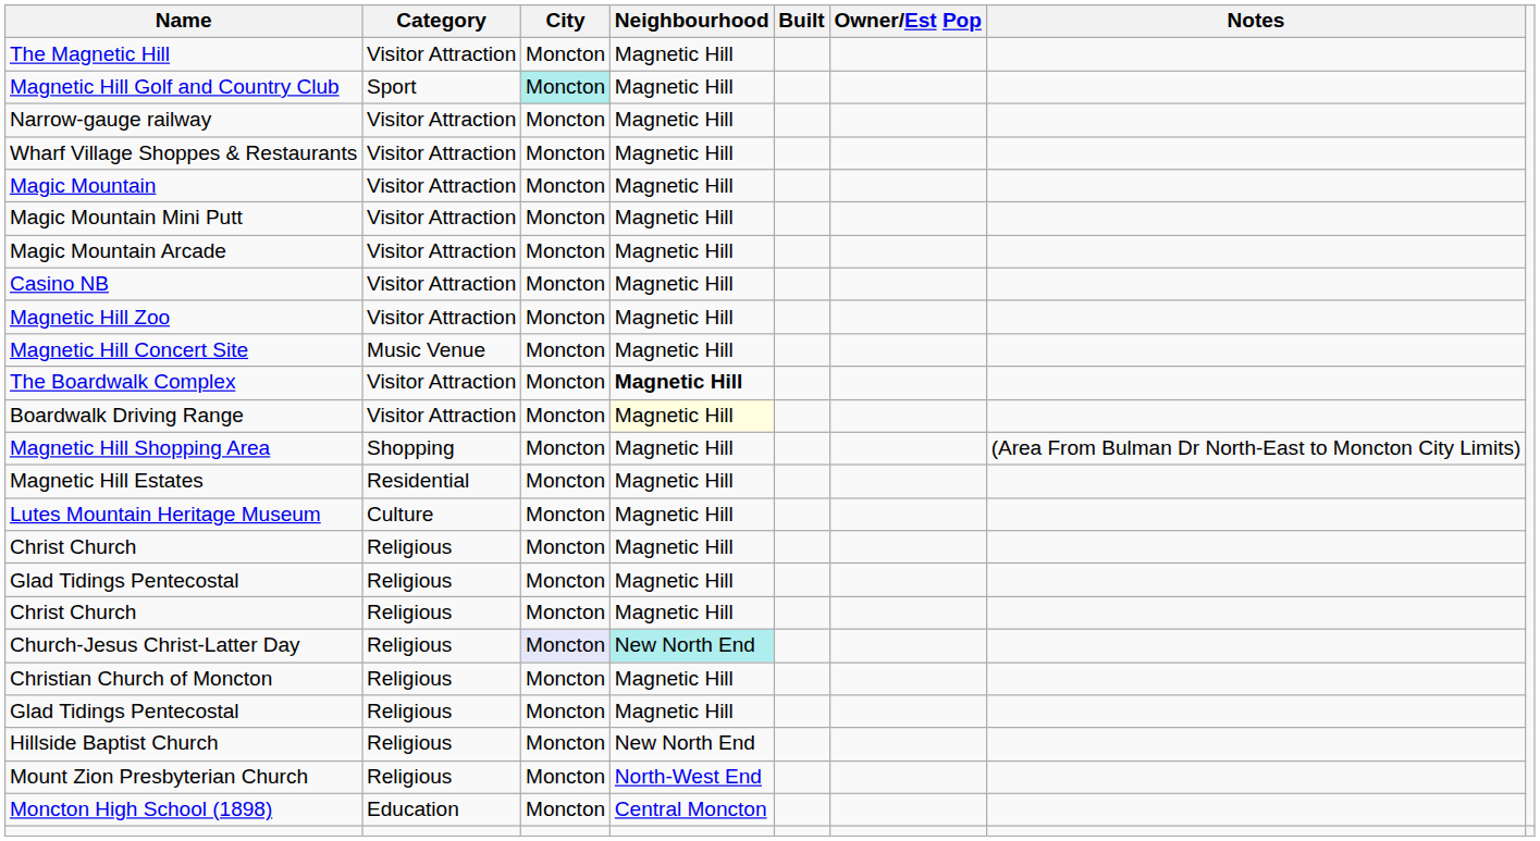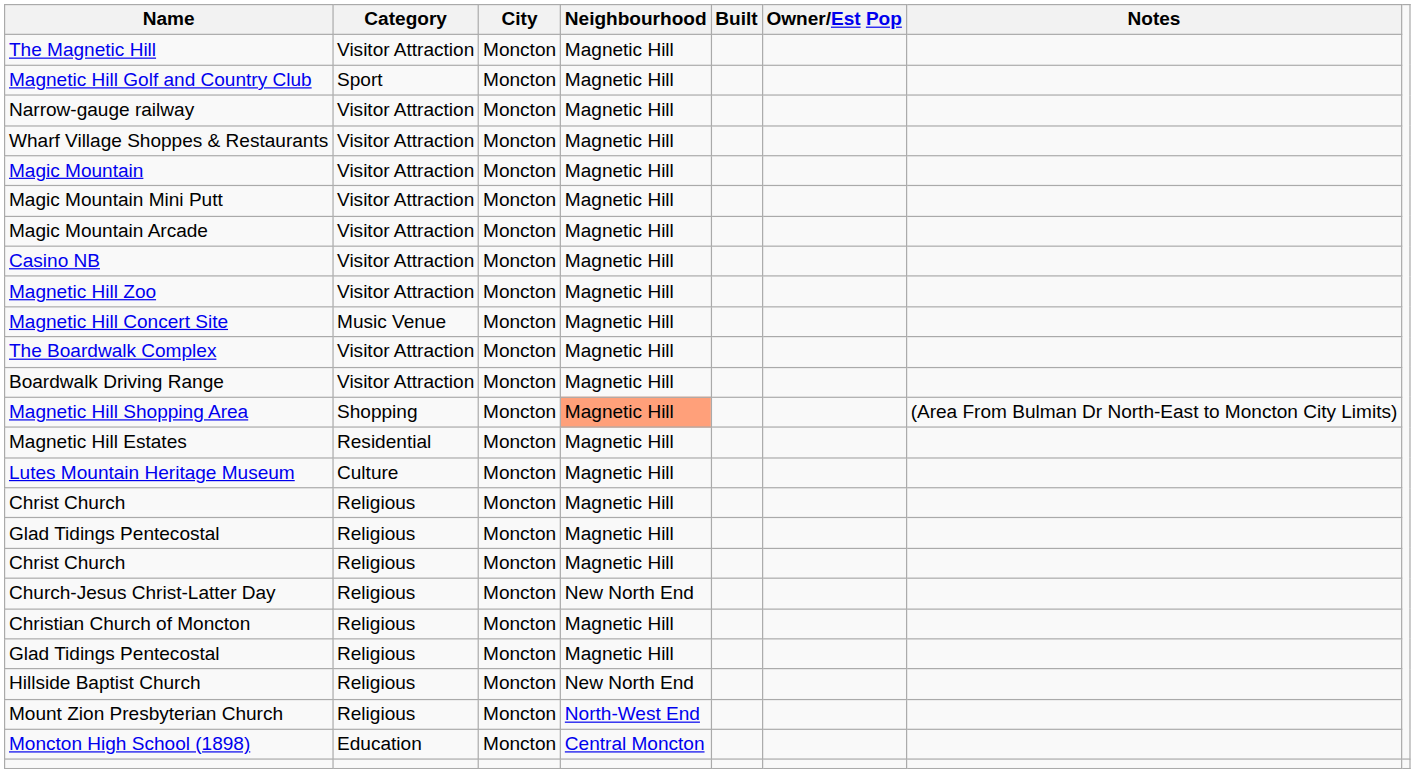Magnetic Hill Golf and Country Club | City: paleturquoise background -> no background
The Boardwalk Complex | Neighbourhood: bold -> normal
Boardwalk Driving Range | Neighbourhood: lightyellow background -> no background
Magnetic Hill Shopping Area | Neighbourhood: no background -> lightsalmon background
Church-Jesus Christ-Latter Day | City: lavender background -> no background
Church-Jesus Christ-Latter Day | Neighbourhood: paleturquoise background -> no background
